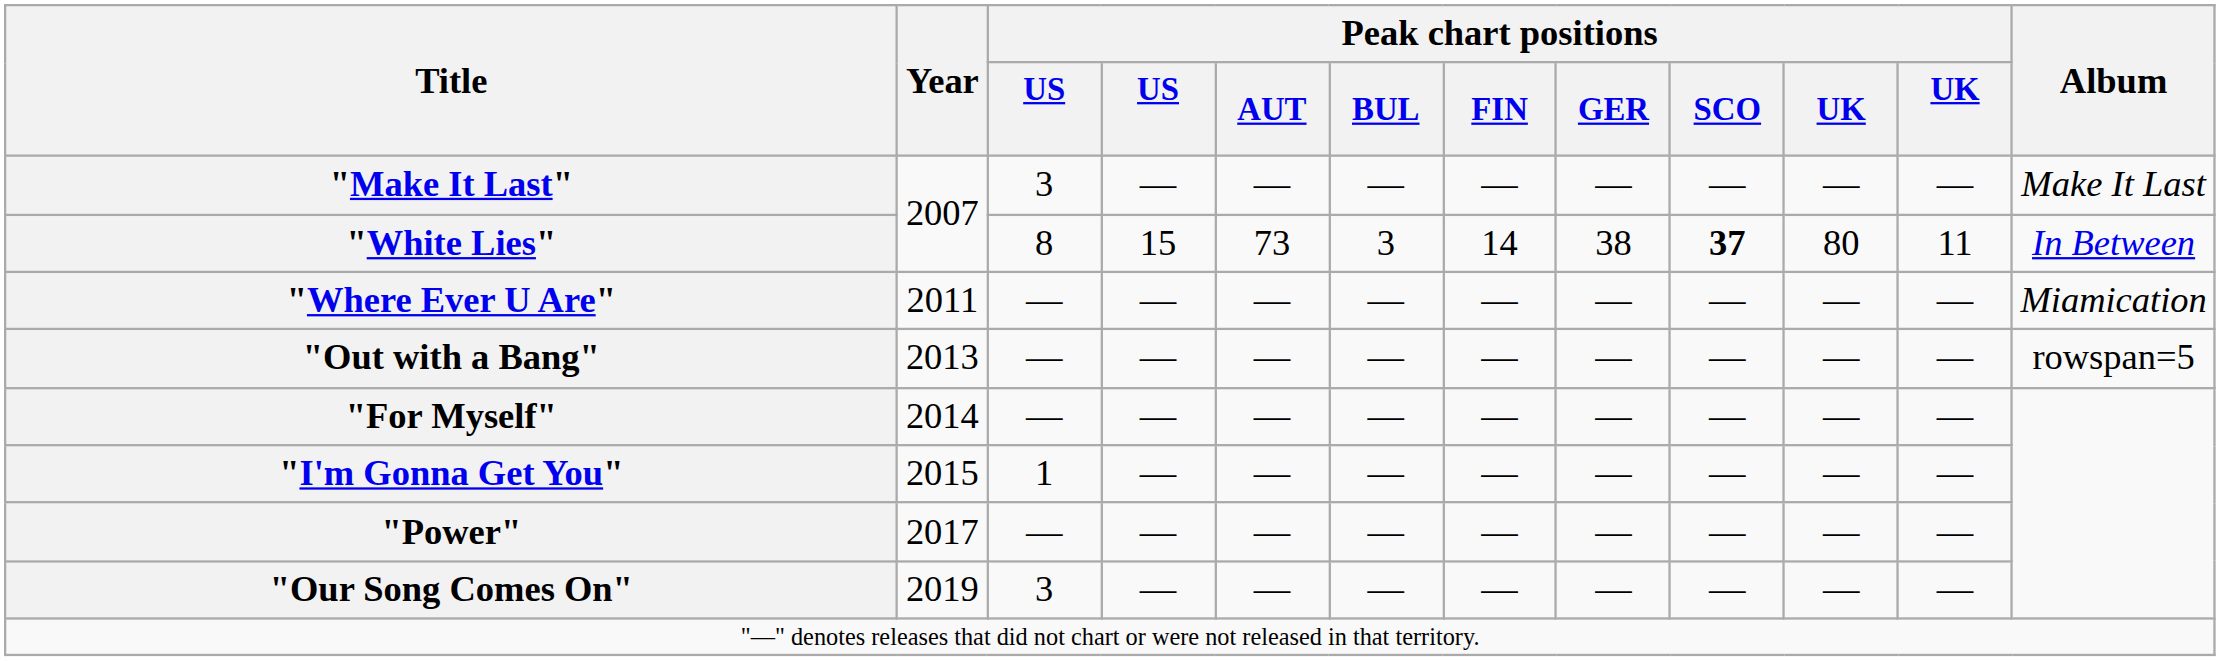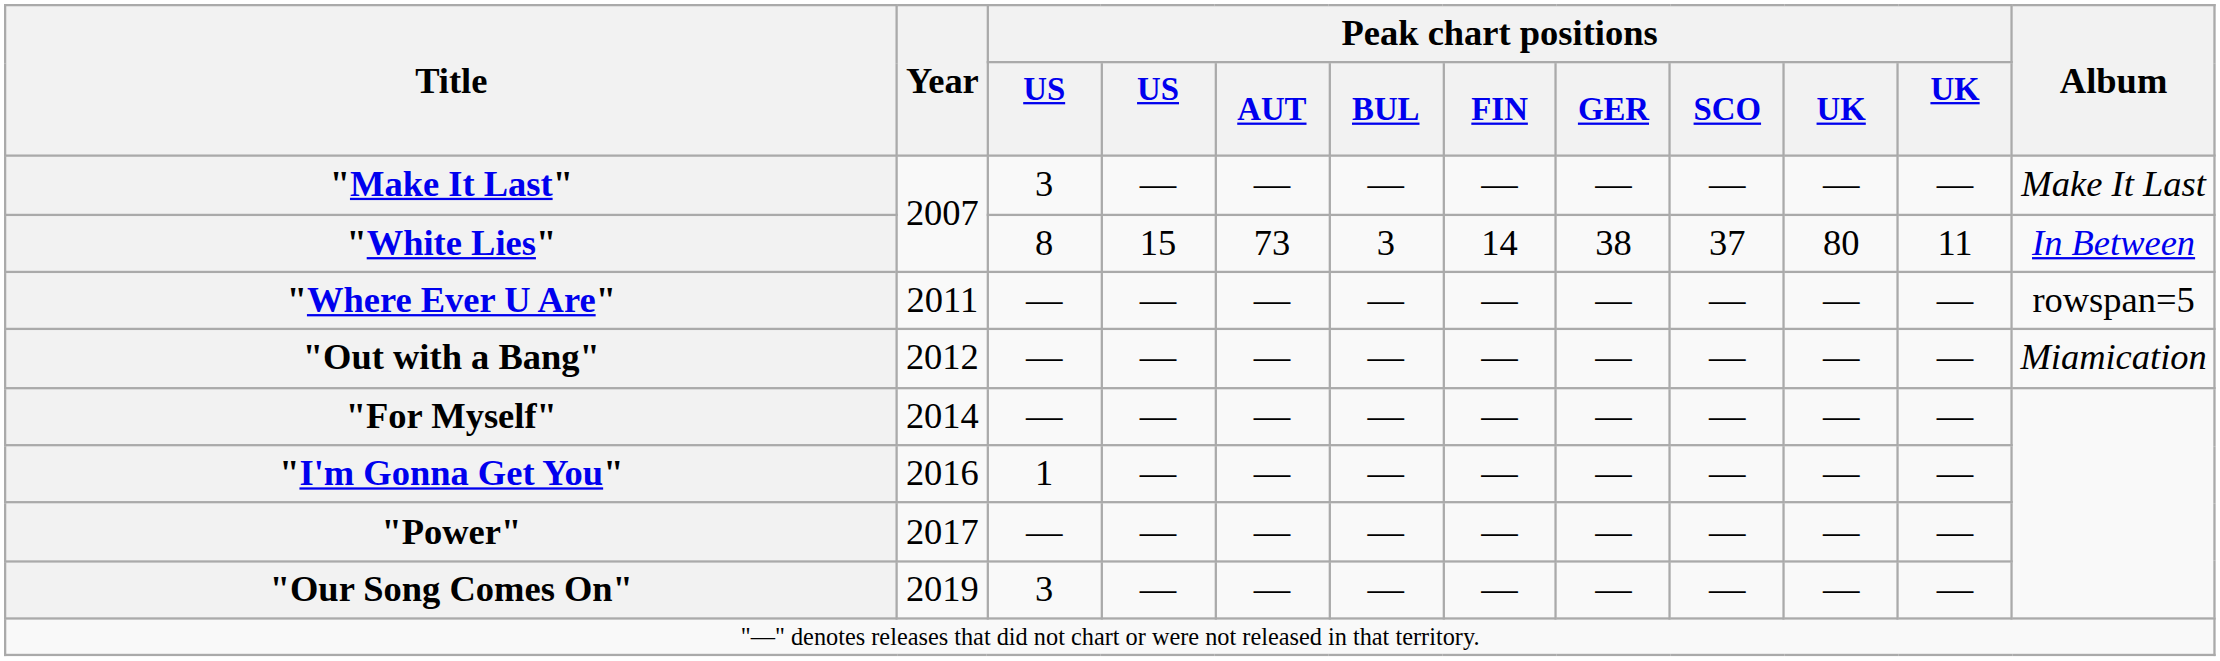"White Lies" | Peak chart positions / SCO: bold -> normal
"Where Ever U Are" | Album: Miamication -> rowspan=5
"Out with a Bang" | Year: 2013 -> 2012
"Out with a Bang" | Album: rowspan=5 -> Miamication
"I'm Gonna Get You" | Year: 2015 -> 2016
